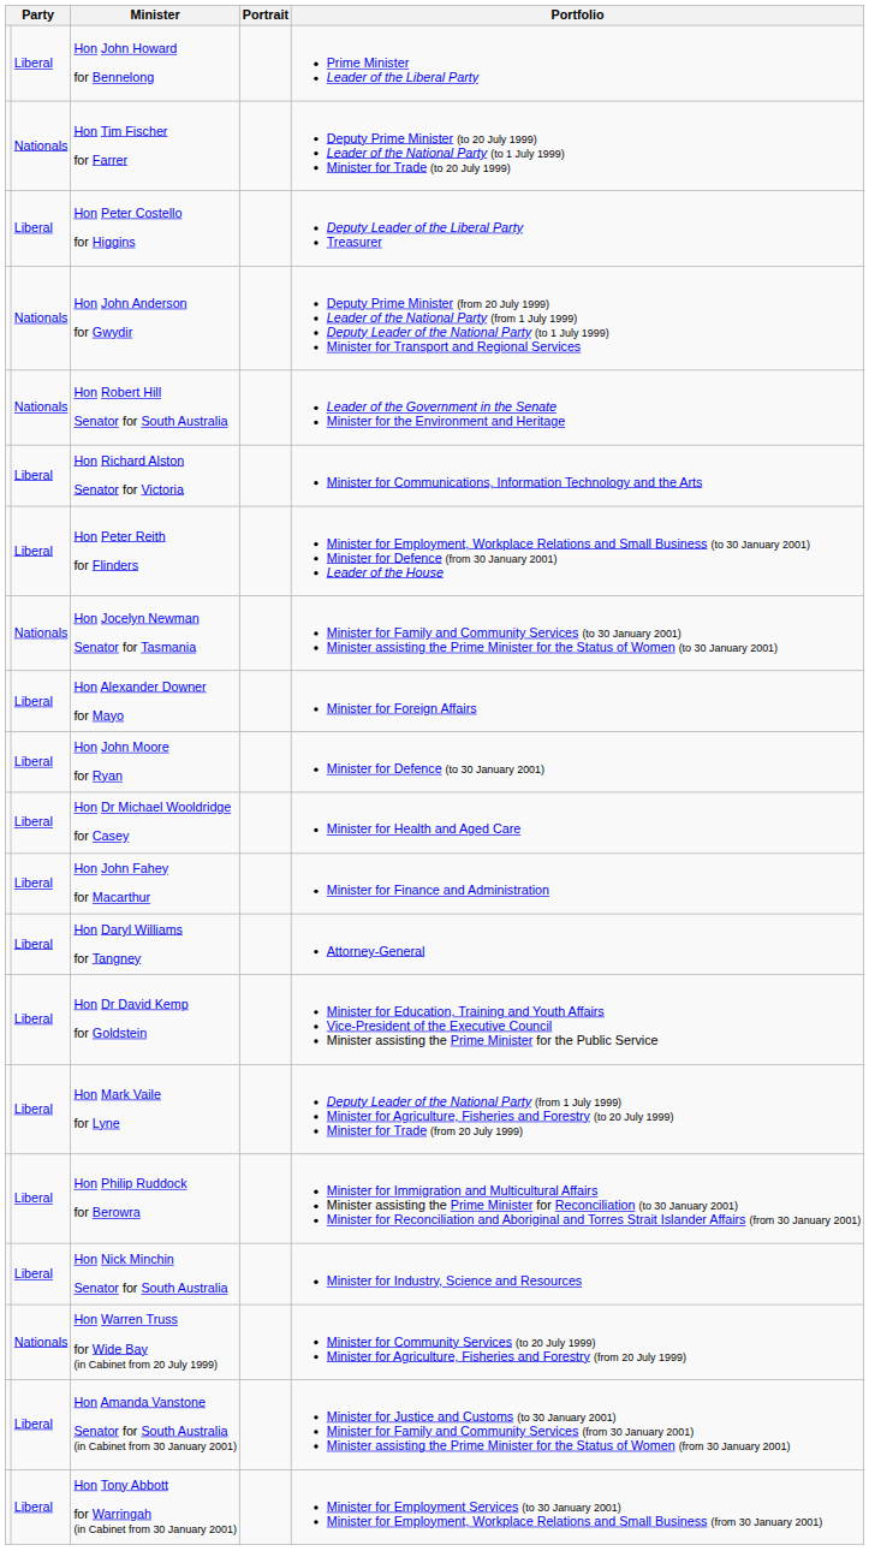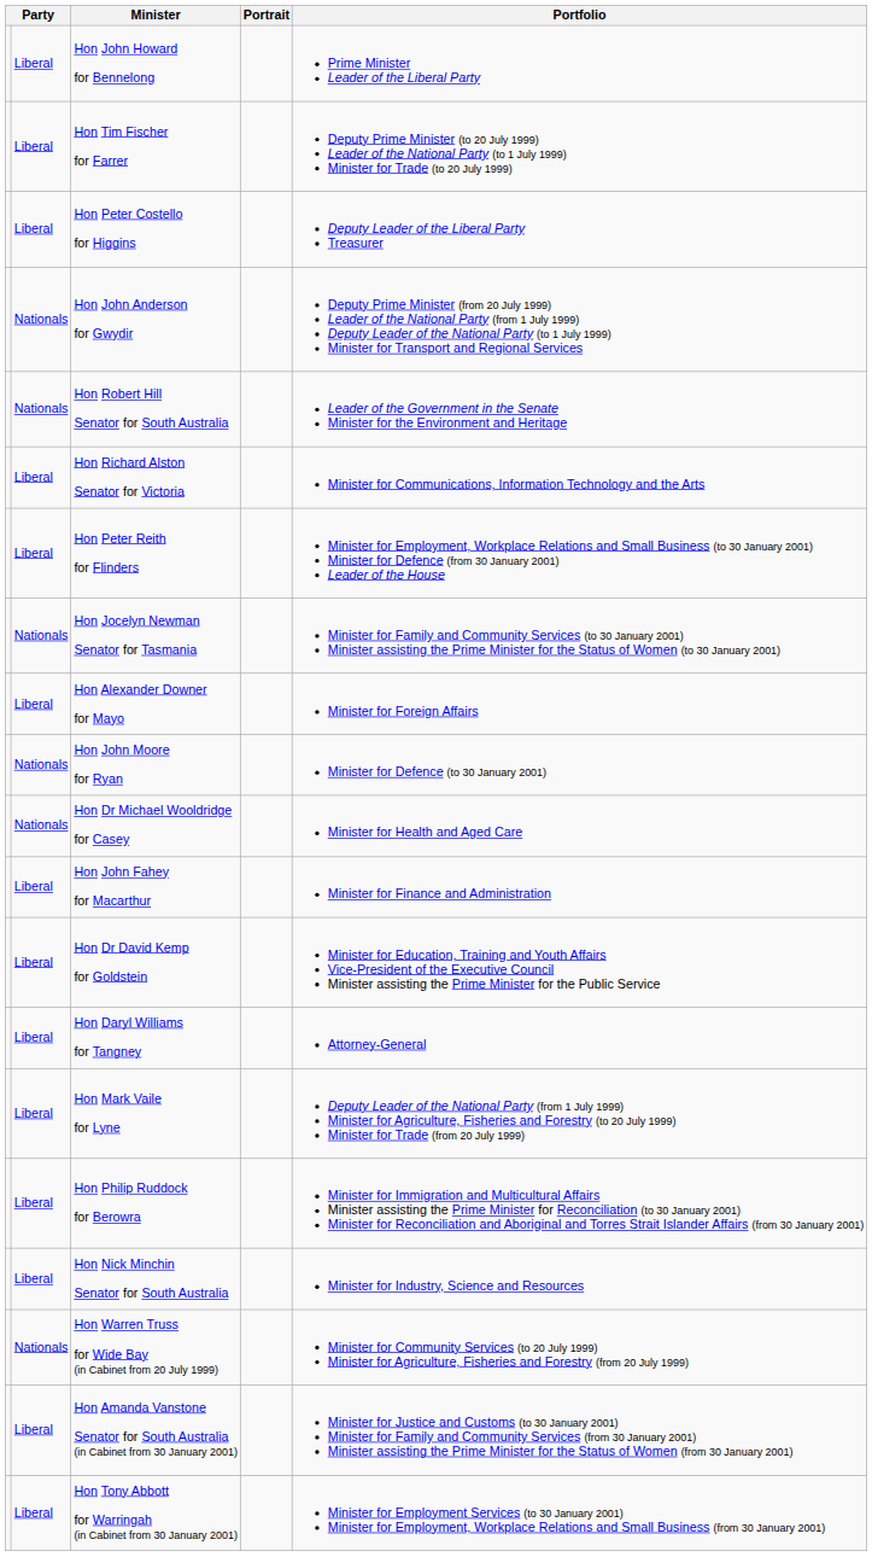Hon Tim Fischer for Farrer | column 2: Nationals -> Liberal
Hon John Moore for Ryan | column 2: Liberal -> Nationals
Hon Dr Michael Wooldridge for Casey | column 2: Liberal -> Nationals
rows swapped: Hon Dr David Kemp for Goldstein <-> Hon Daryl Williams for Tangney
